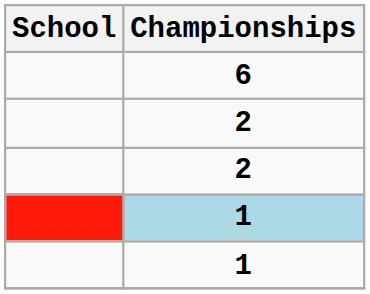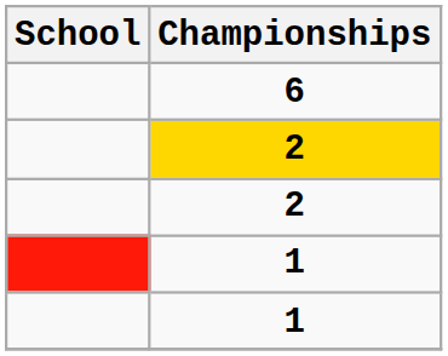row 3 | Championships: no background -> gold background
row 5 | Championships: lightblue background -> no background
